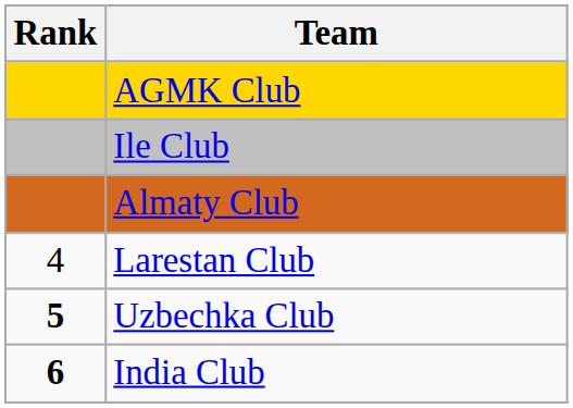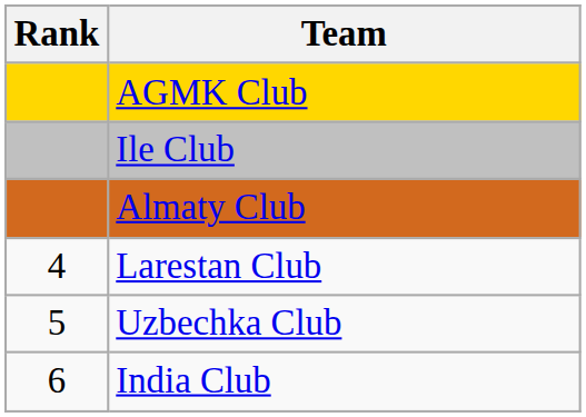Uzbechka Club | Rank: bold -> normal
India Club | Rank: bold -> normal
